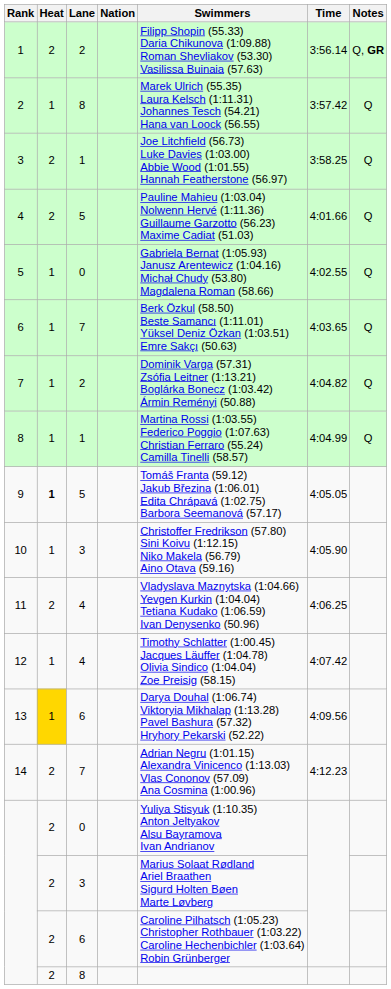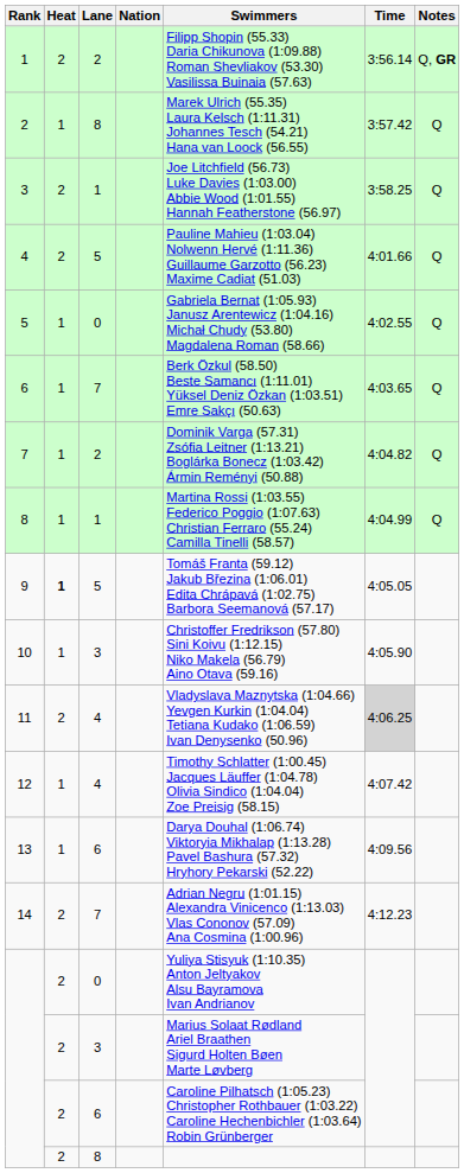11 | Time: no background -> lightgrey background
13 | Heat: gold background -> no background
